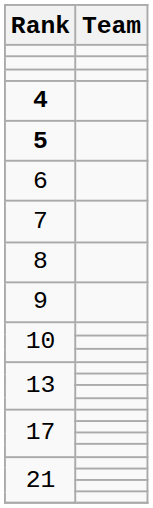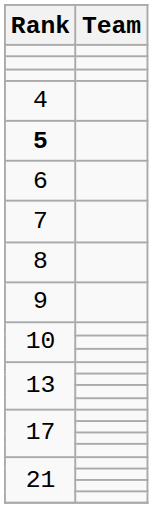row 5 | Rank: bold -> normal
